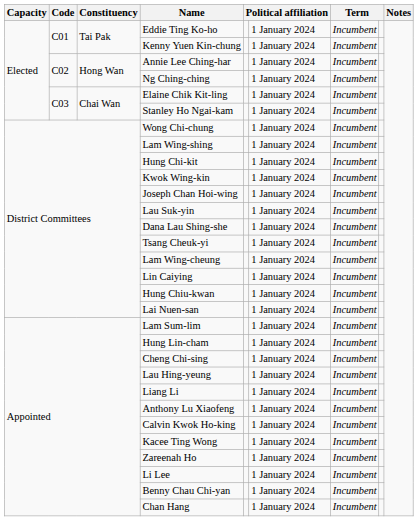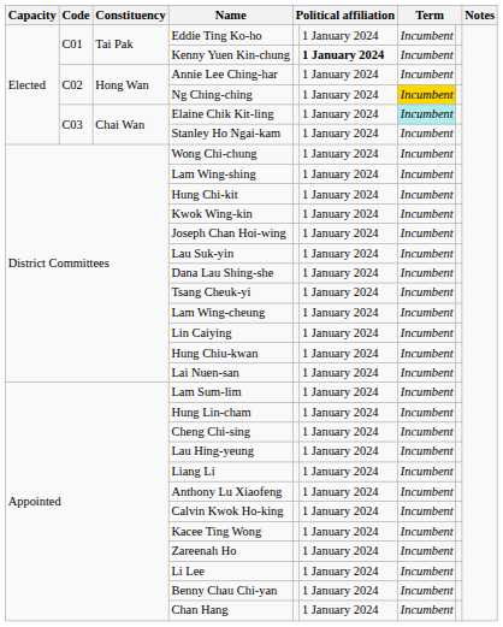Kenny Yuen Kin-chung | column 6: normal -> bold
Ng Ching-ching | column 7: no background -> gold background
Elaine Chik Kit-ling | column 7: no background -> paleturquoise background
